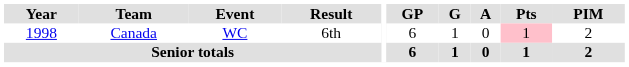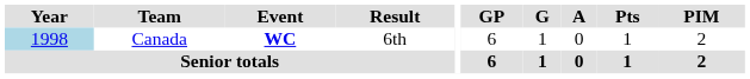Canada | Year: no background -> lightblue background
Canada | Event: normal -> bold
Canada | Pts: pink background -> no background
